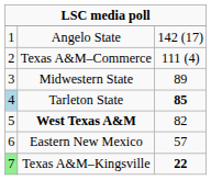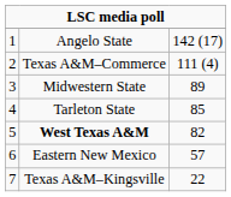Tarleton State | column 1: lightblue background -> no background
Tarleton State | column 3: bold -> normal
Texas A&M–Kingsville | column 1: lightgreen background -> no background
Texas A&M–Kingsville | column 3: bold -> normal
